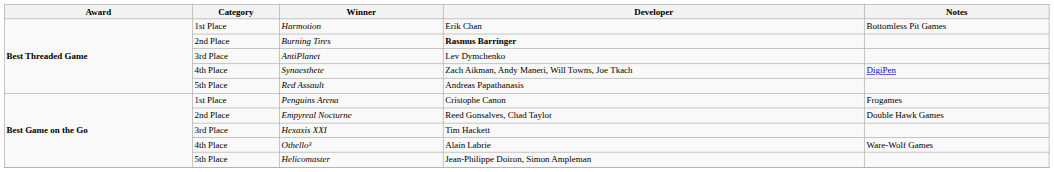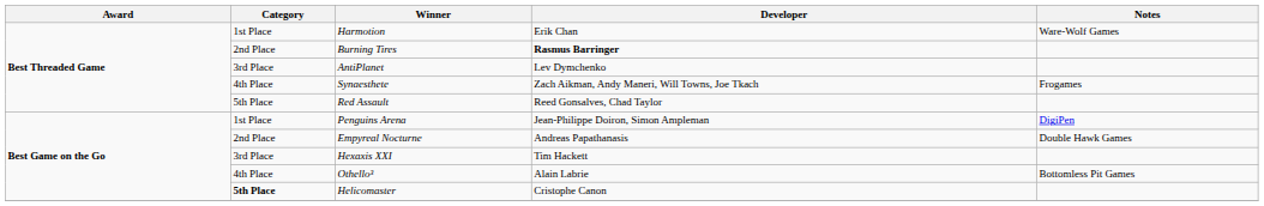Harmotion | Notes: Bottomless Pit Games -> Ware-Wolf Games
Synaesthete | Notes: DigiPen -> Frogames
Red Assault | Developer: Andreas Papathanasis -> Reed Gonsalves, Chad Taylor
Penguins Arena | Developer: Cristophe Canon -> Jean-Philippe Doiron, Simon Ampleman
Penguins Arena | Notes: Frogames -> DigiPen
Empyreal Nocturne | Developer: Reed Gonsalves, Chad Taylor -> Andreas Papathanasis
Othello³ | Notes: Ware-Wolf Games -> Bottomless Pit Games
Helicomaster | Category: normal -> bold
Helicomaster | Developer: Jean-Philippe Doiron, Simon Ampleman -> Cristophe Canon
